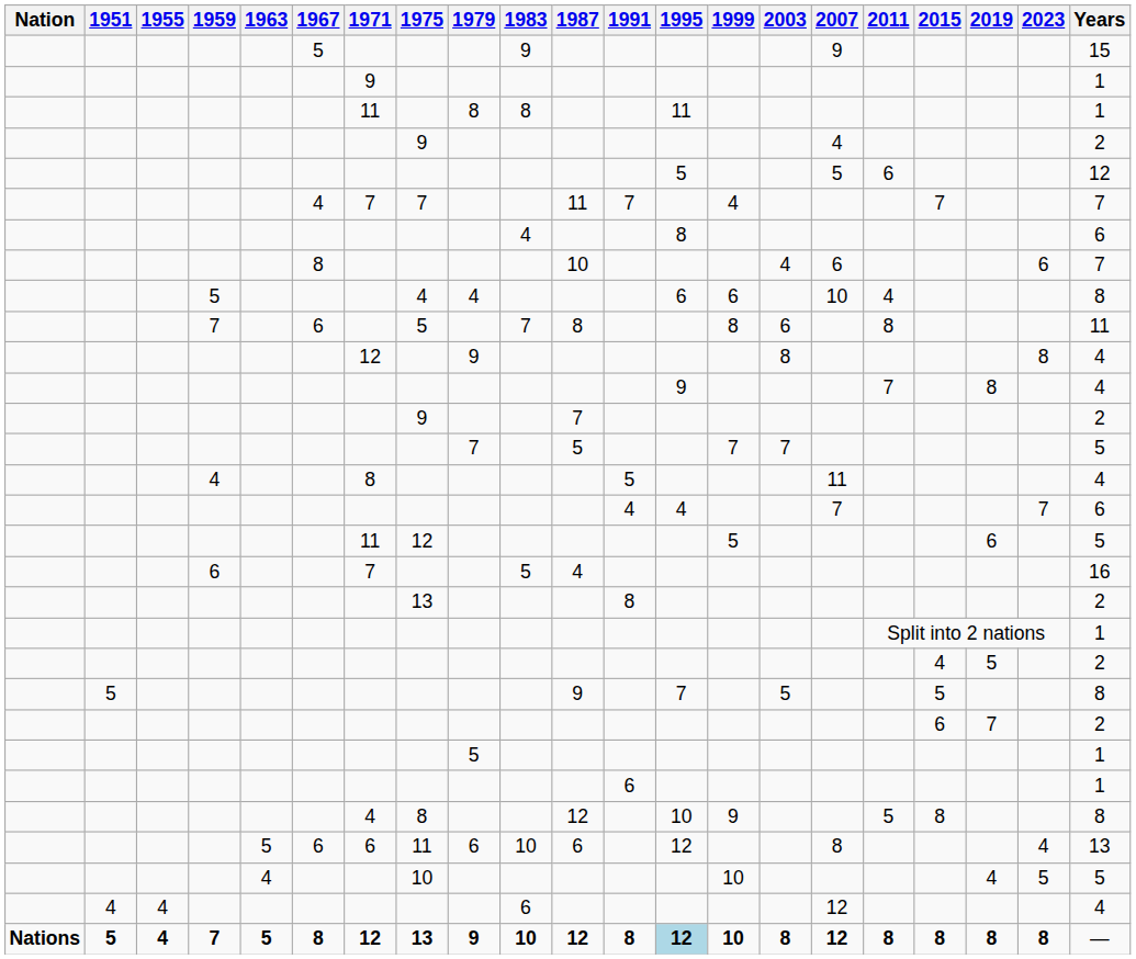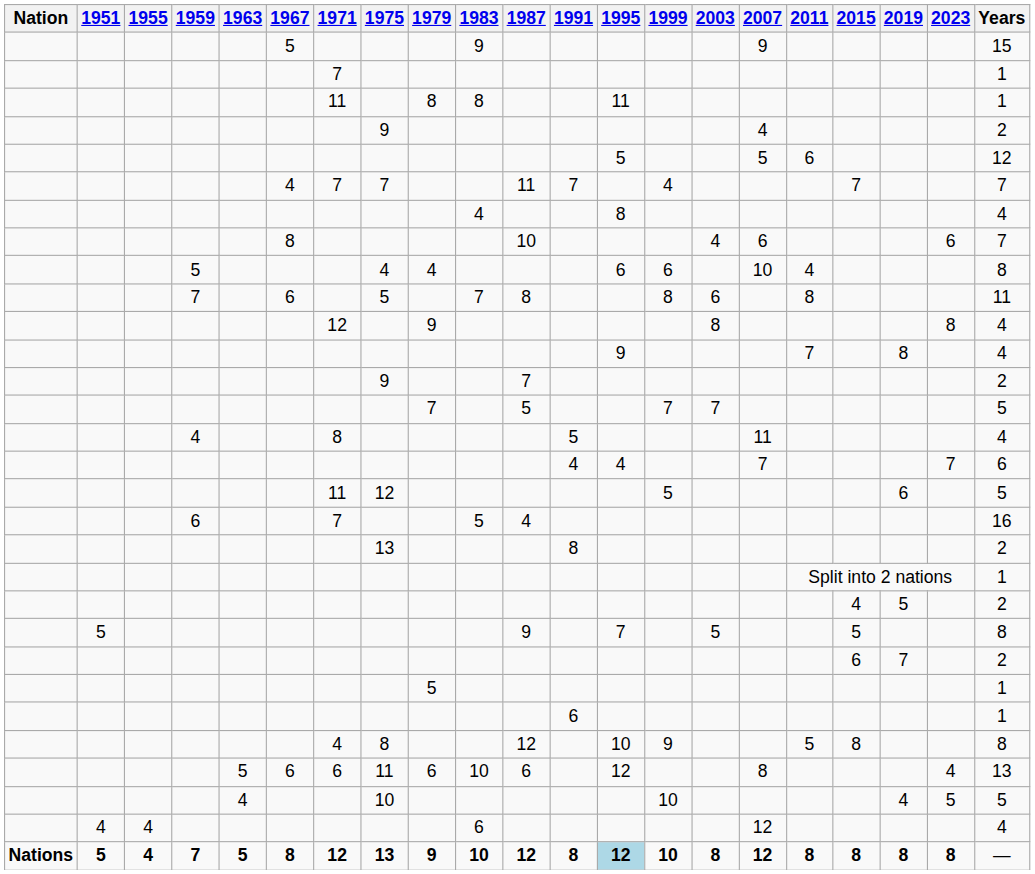row 3 | 1971: 9 -> 7
row 8 | Years: 6 -> 4
